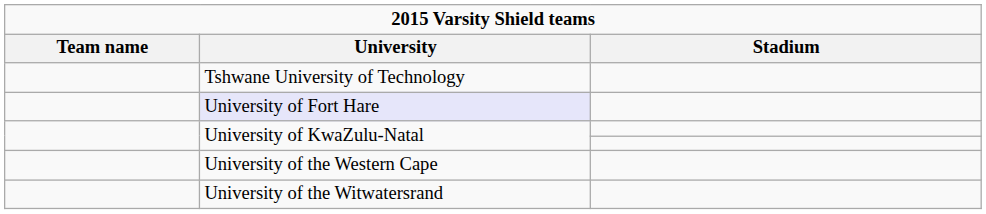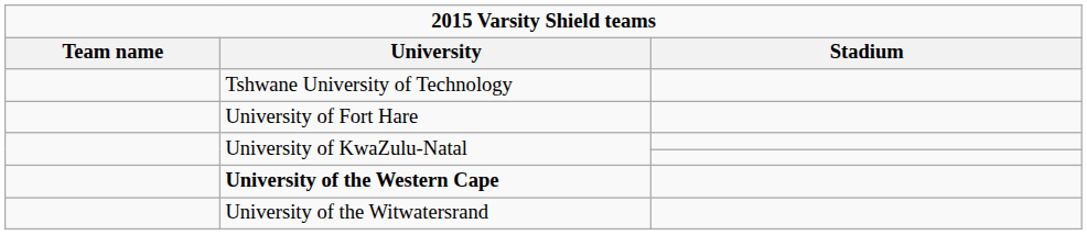University of Fort Hare | University: lavender background -> no background
University of the Western Cape | University: normal -> bold
